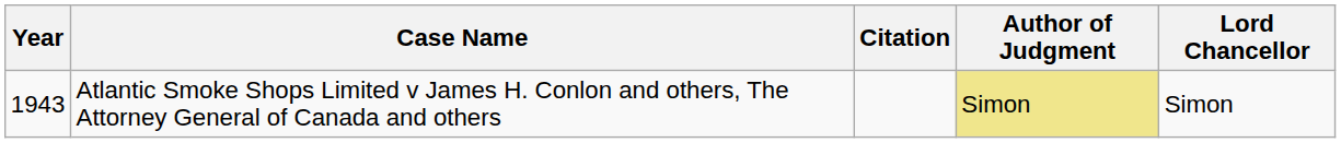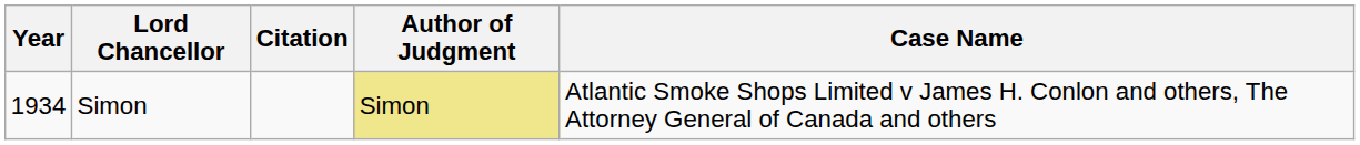columns swapped: Case Name <-> Lord Chancellor
row 2 | Year: 1943 -> 1934
